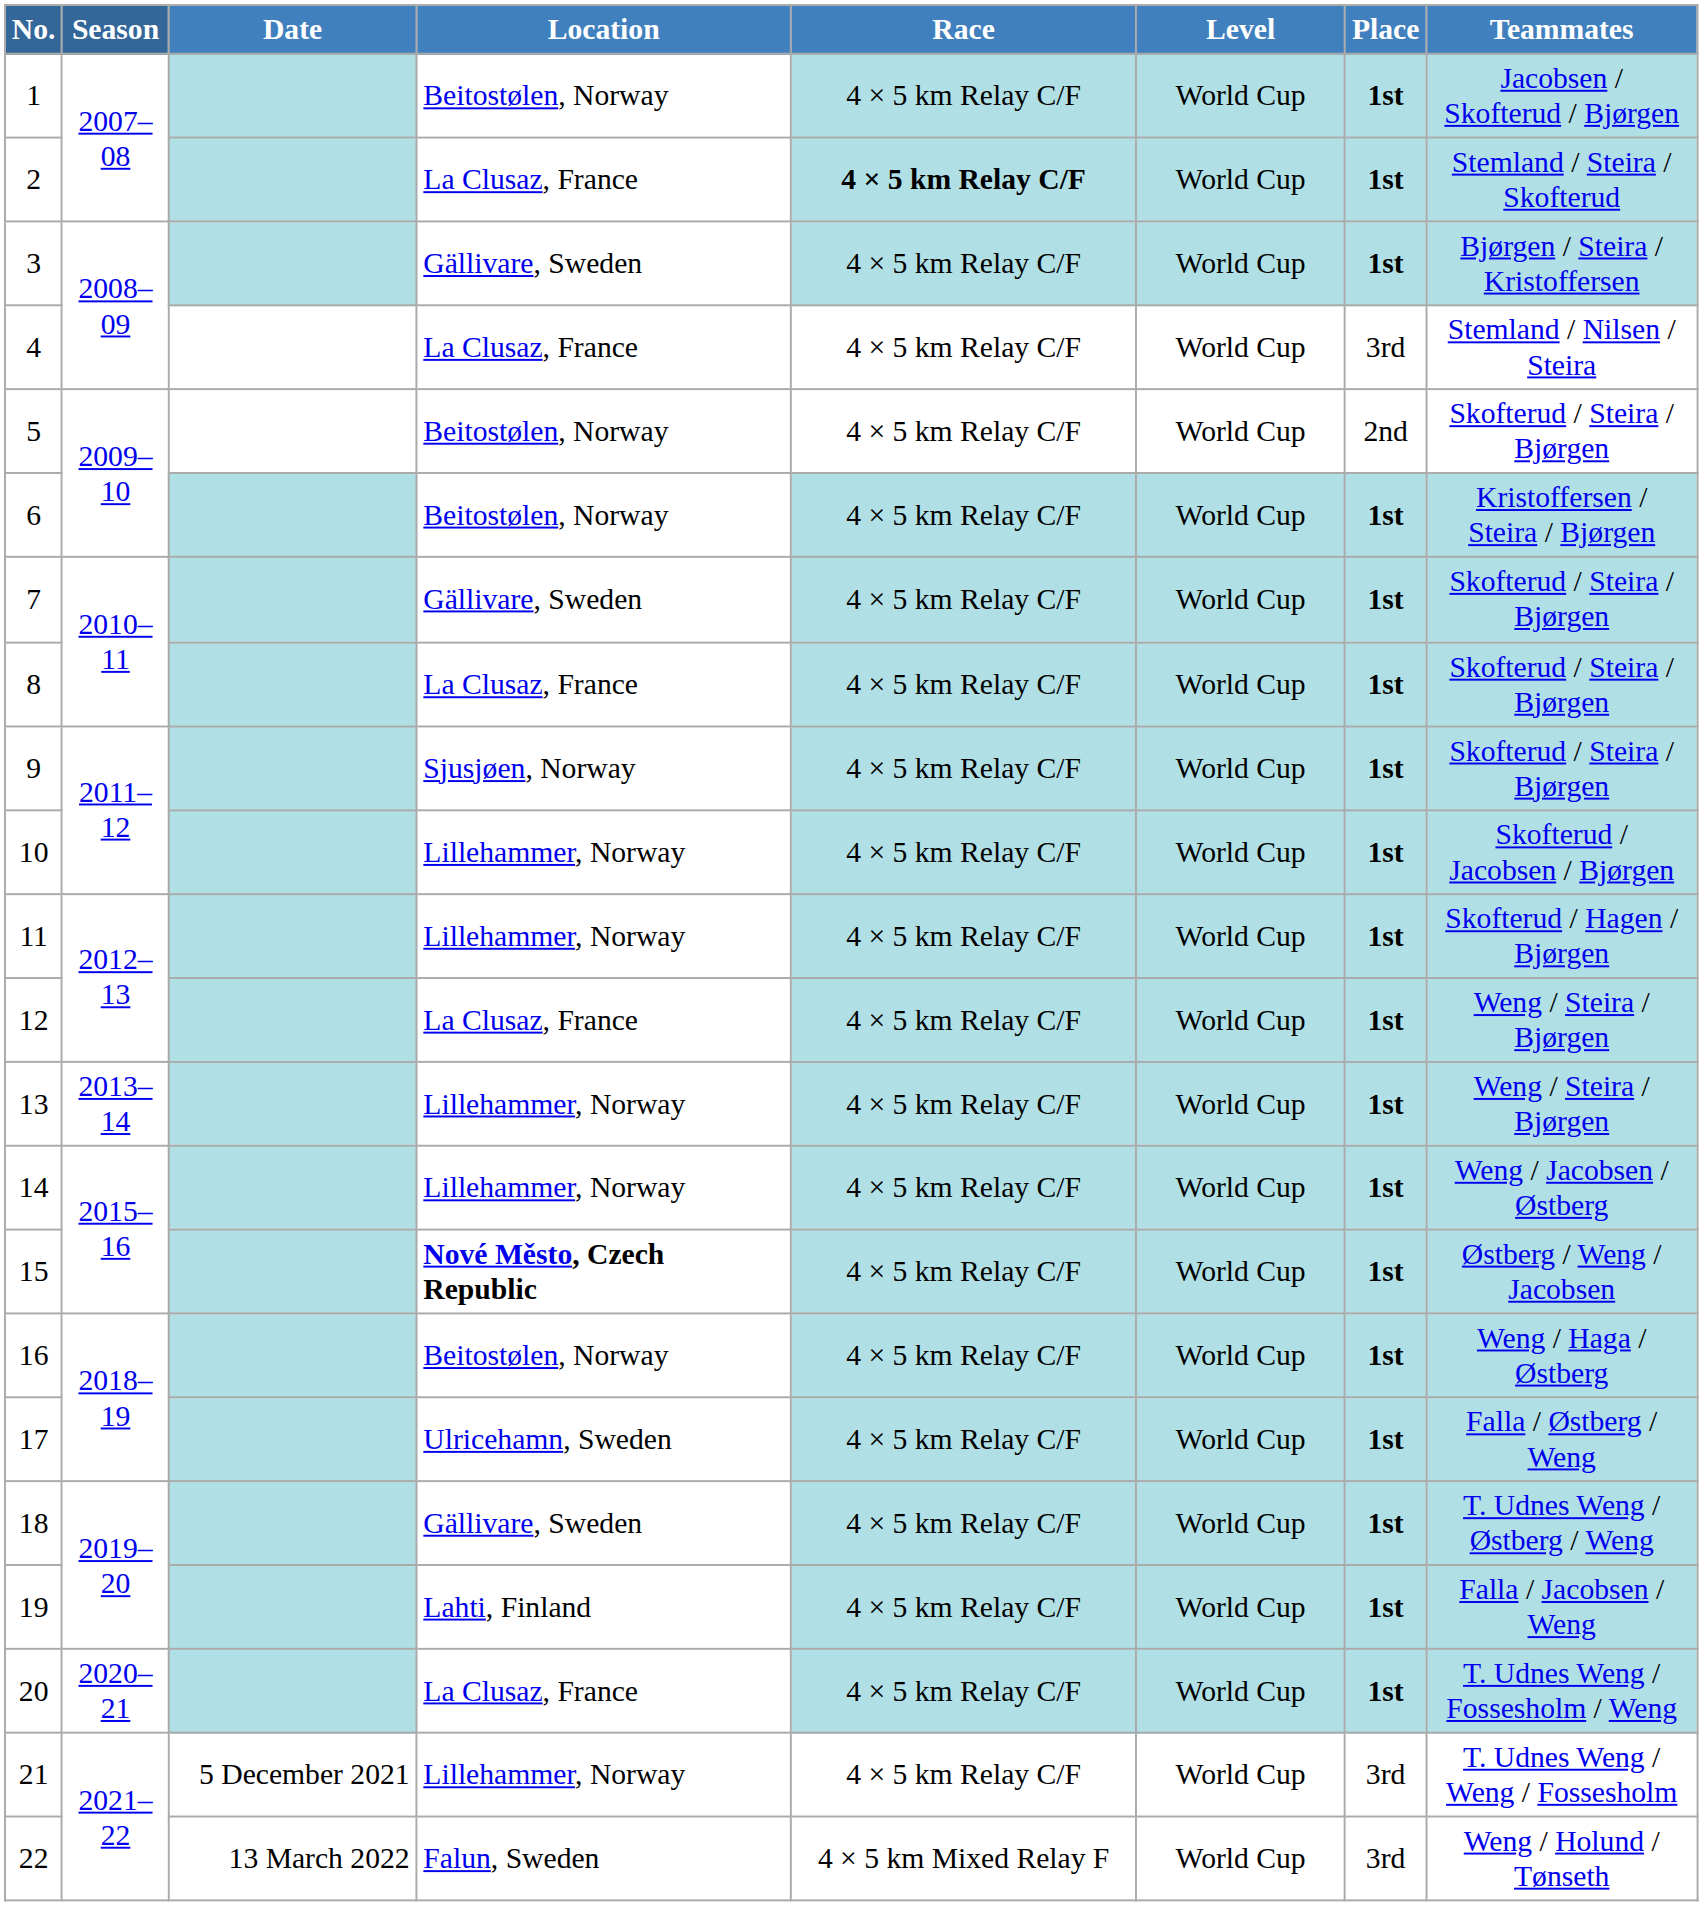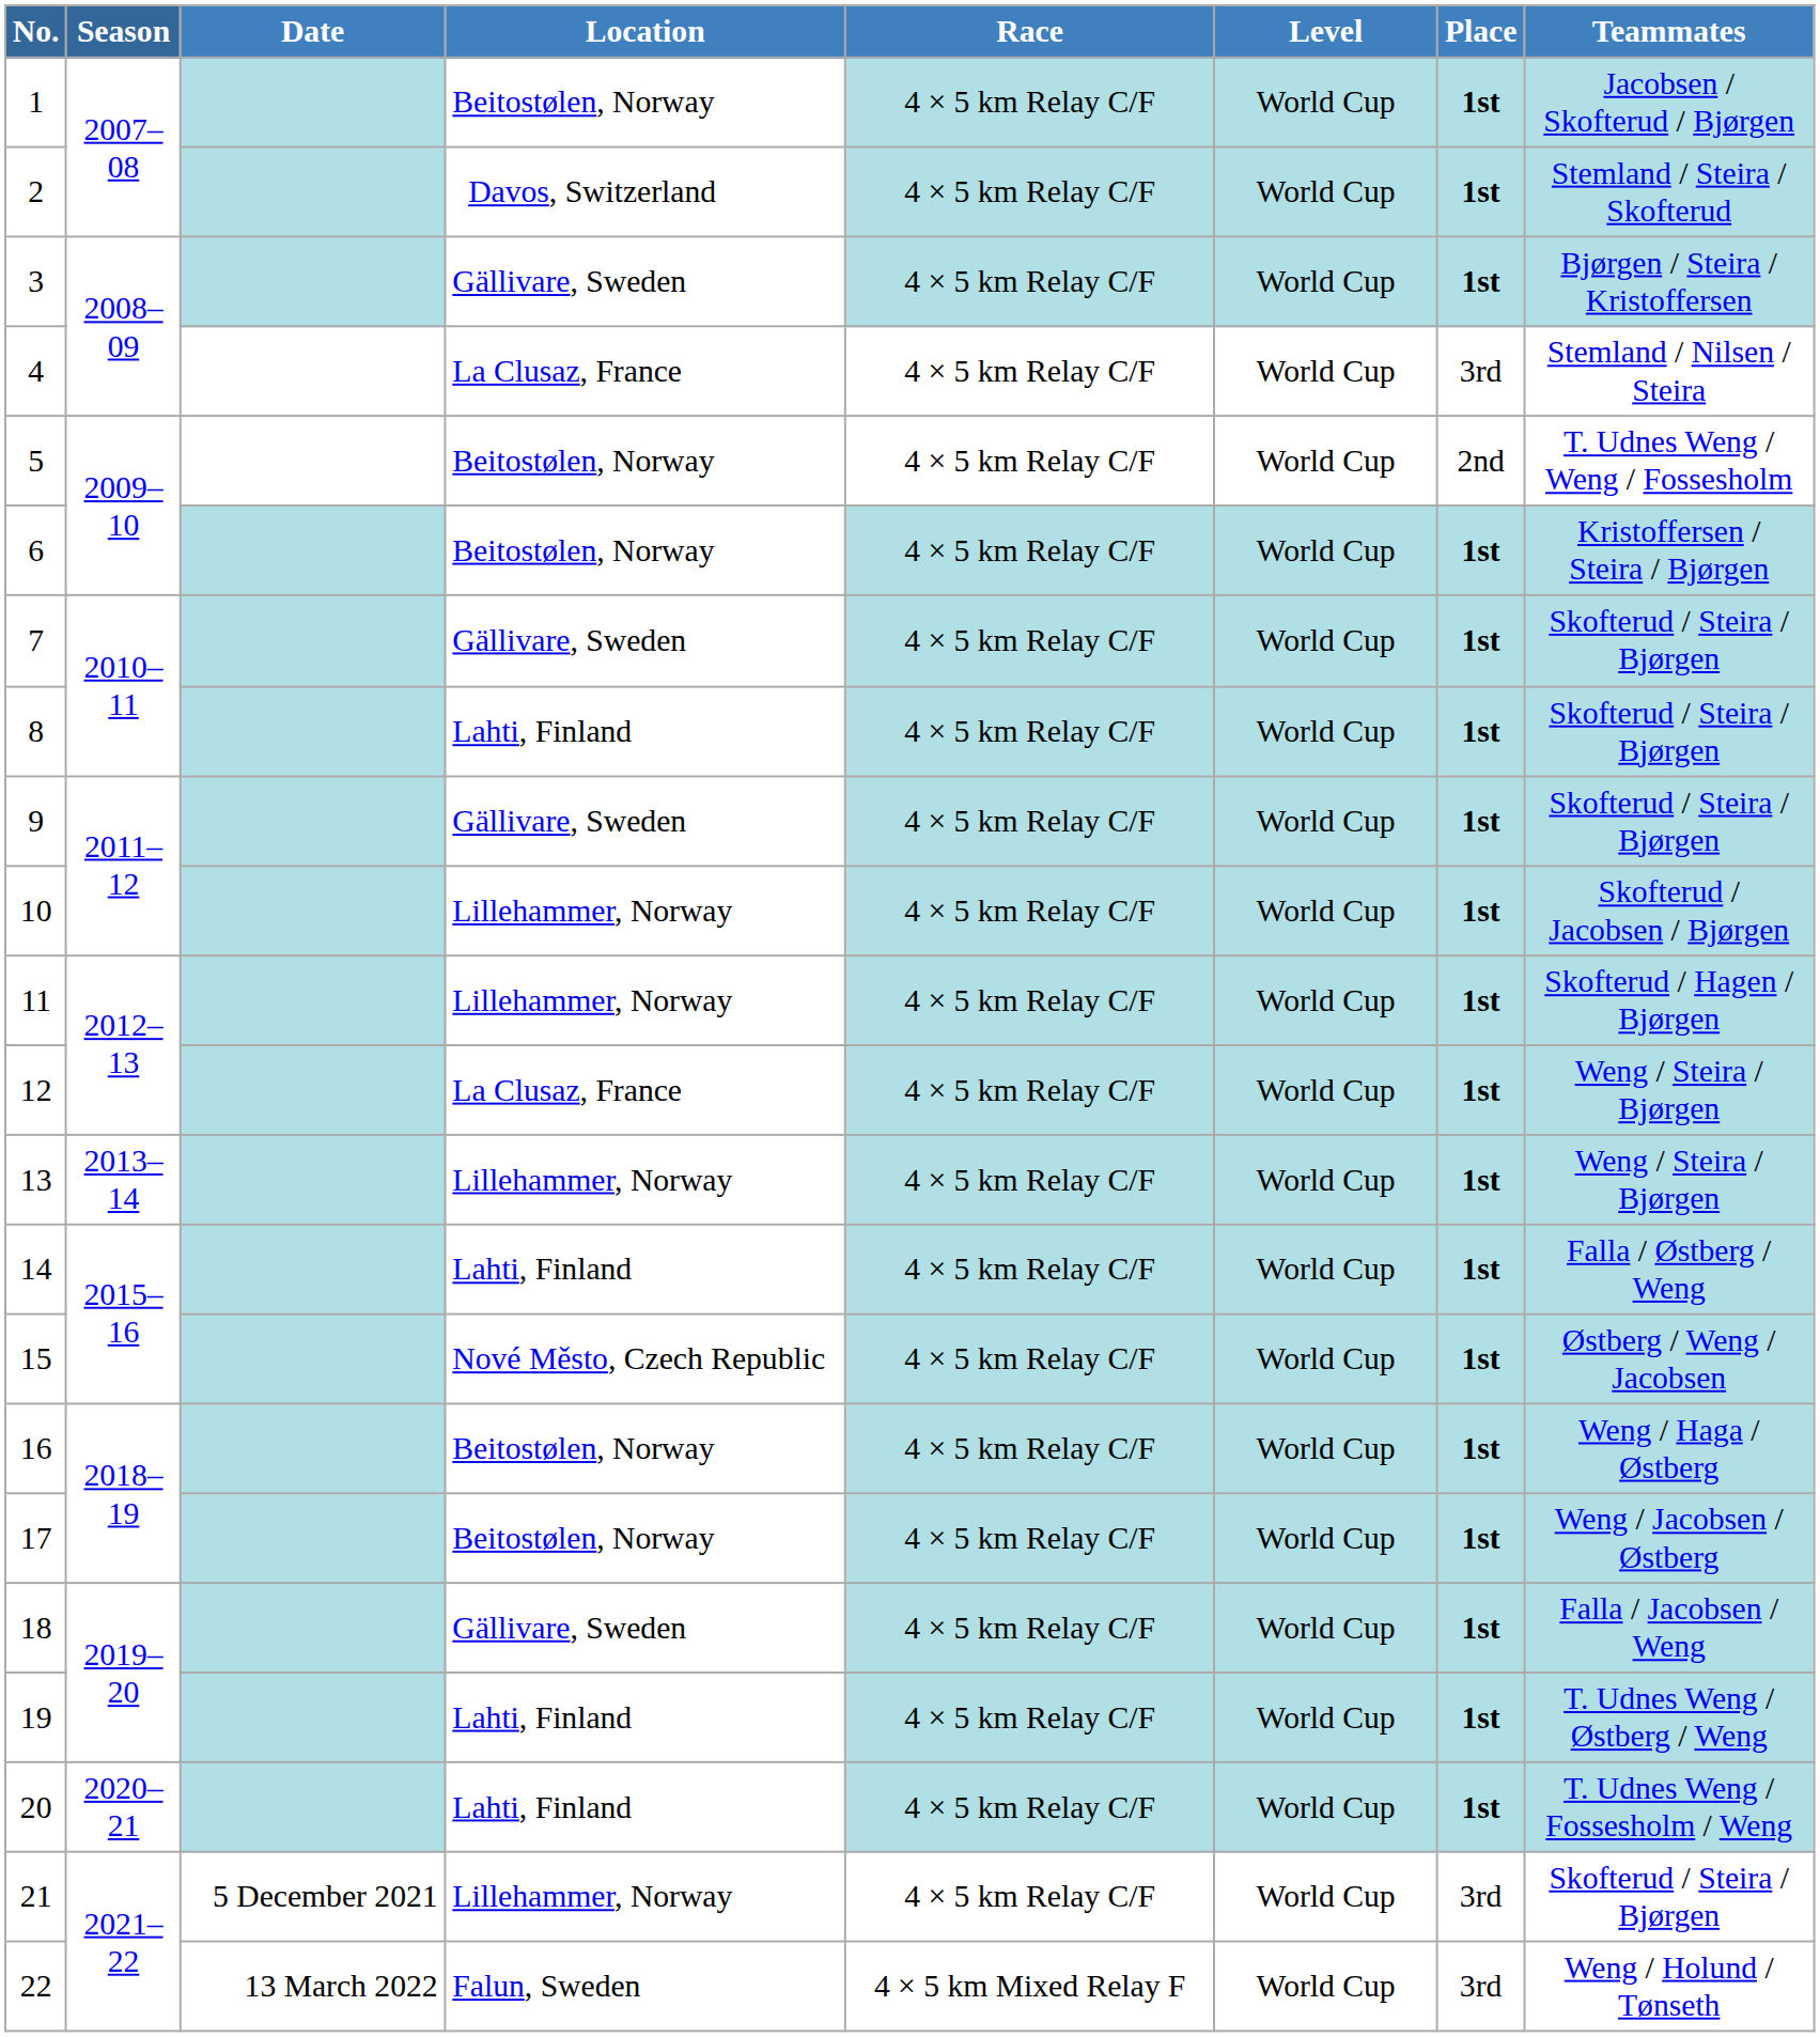2 | Location: La Clusaz, France -> Davos, Switzerland
2 | Race: bold -> normal
5 | Teammates: Skofterud / Steira / Bjørgen -> T. Udnes Weng / Weng / Fossesholm
8 | Location: La Clusaz, France -> Lahti, Finland
9 | Location: Sjusjøen, Norway -> Gällivare, Sweden
14 | Location: Lillehammer, Norway -> Lahti, Finland
14 | Teammates: Weng / Jacobsen / Østberg -> Falla / Østberg / Weng
15 | Location: bold -> normal
17 | Location: Ulricehamn, Sweden -> Beitostølen, Norway
17 | Teammates: Falla / Østberg / Weng -> Weng / Jacobsen / Østberg
18 | Teammates: T. Udnes Weng / Østberg / Weng -> Falla / Jacobsen / Weng
19 | Teammates: Falla / Jacobsen / Weng -> T. Udnes Weng / Østberg / Weng
20 | Location: La Clusaz, France -> Lahti, Finland
21 | Teammates: T. Udnes Weng / Weng / Fossesholm -> Skofterud / Steira / Bjørgen
